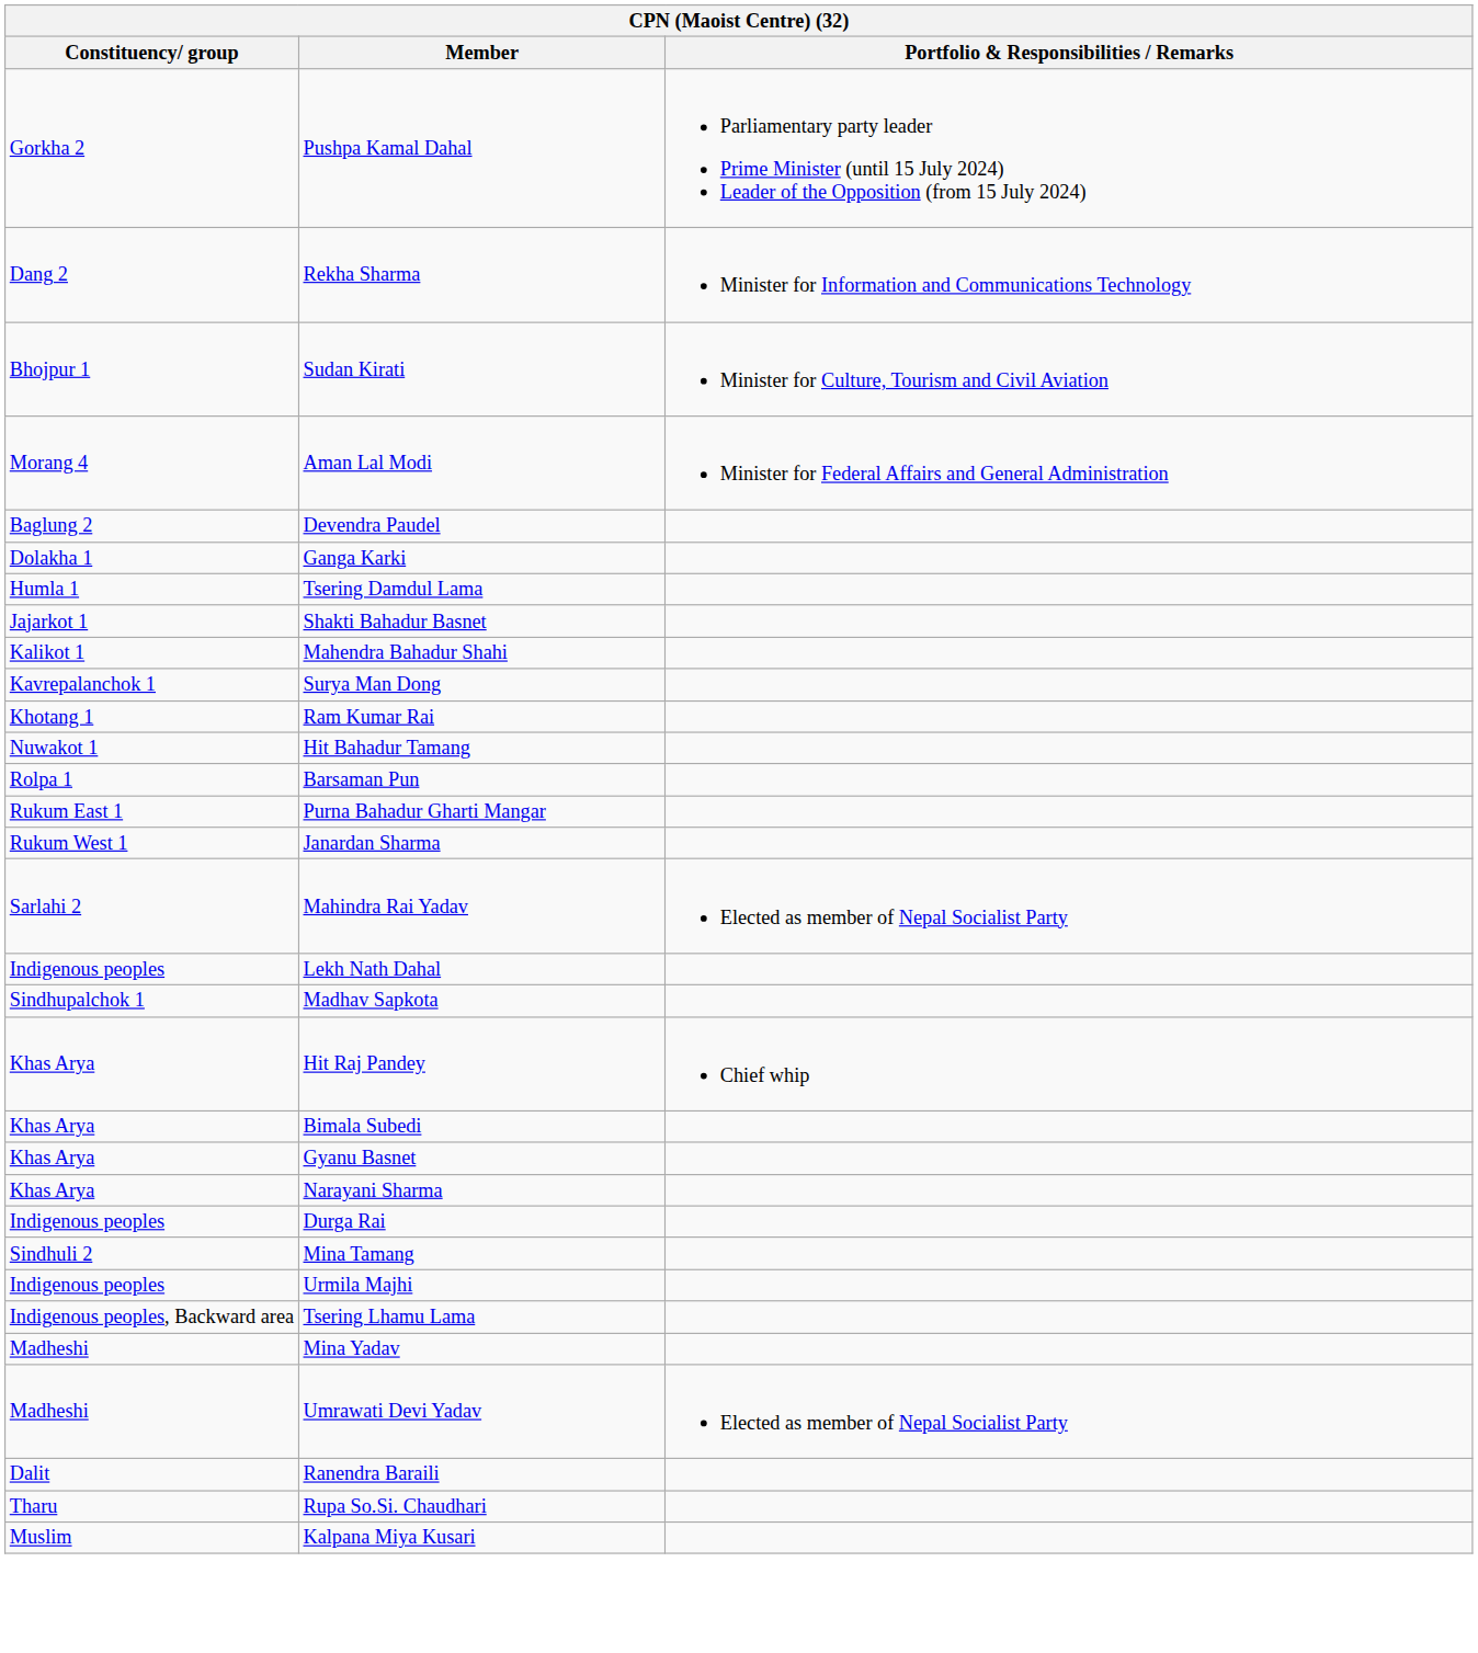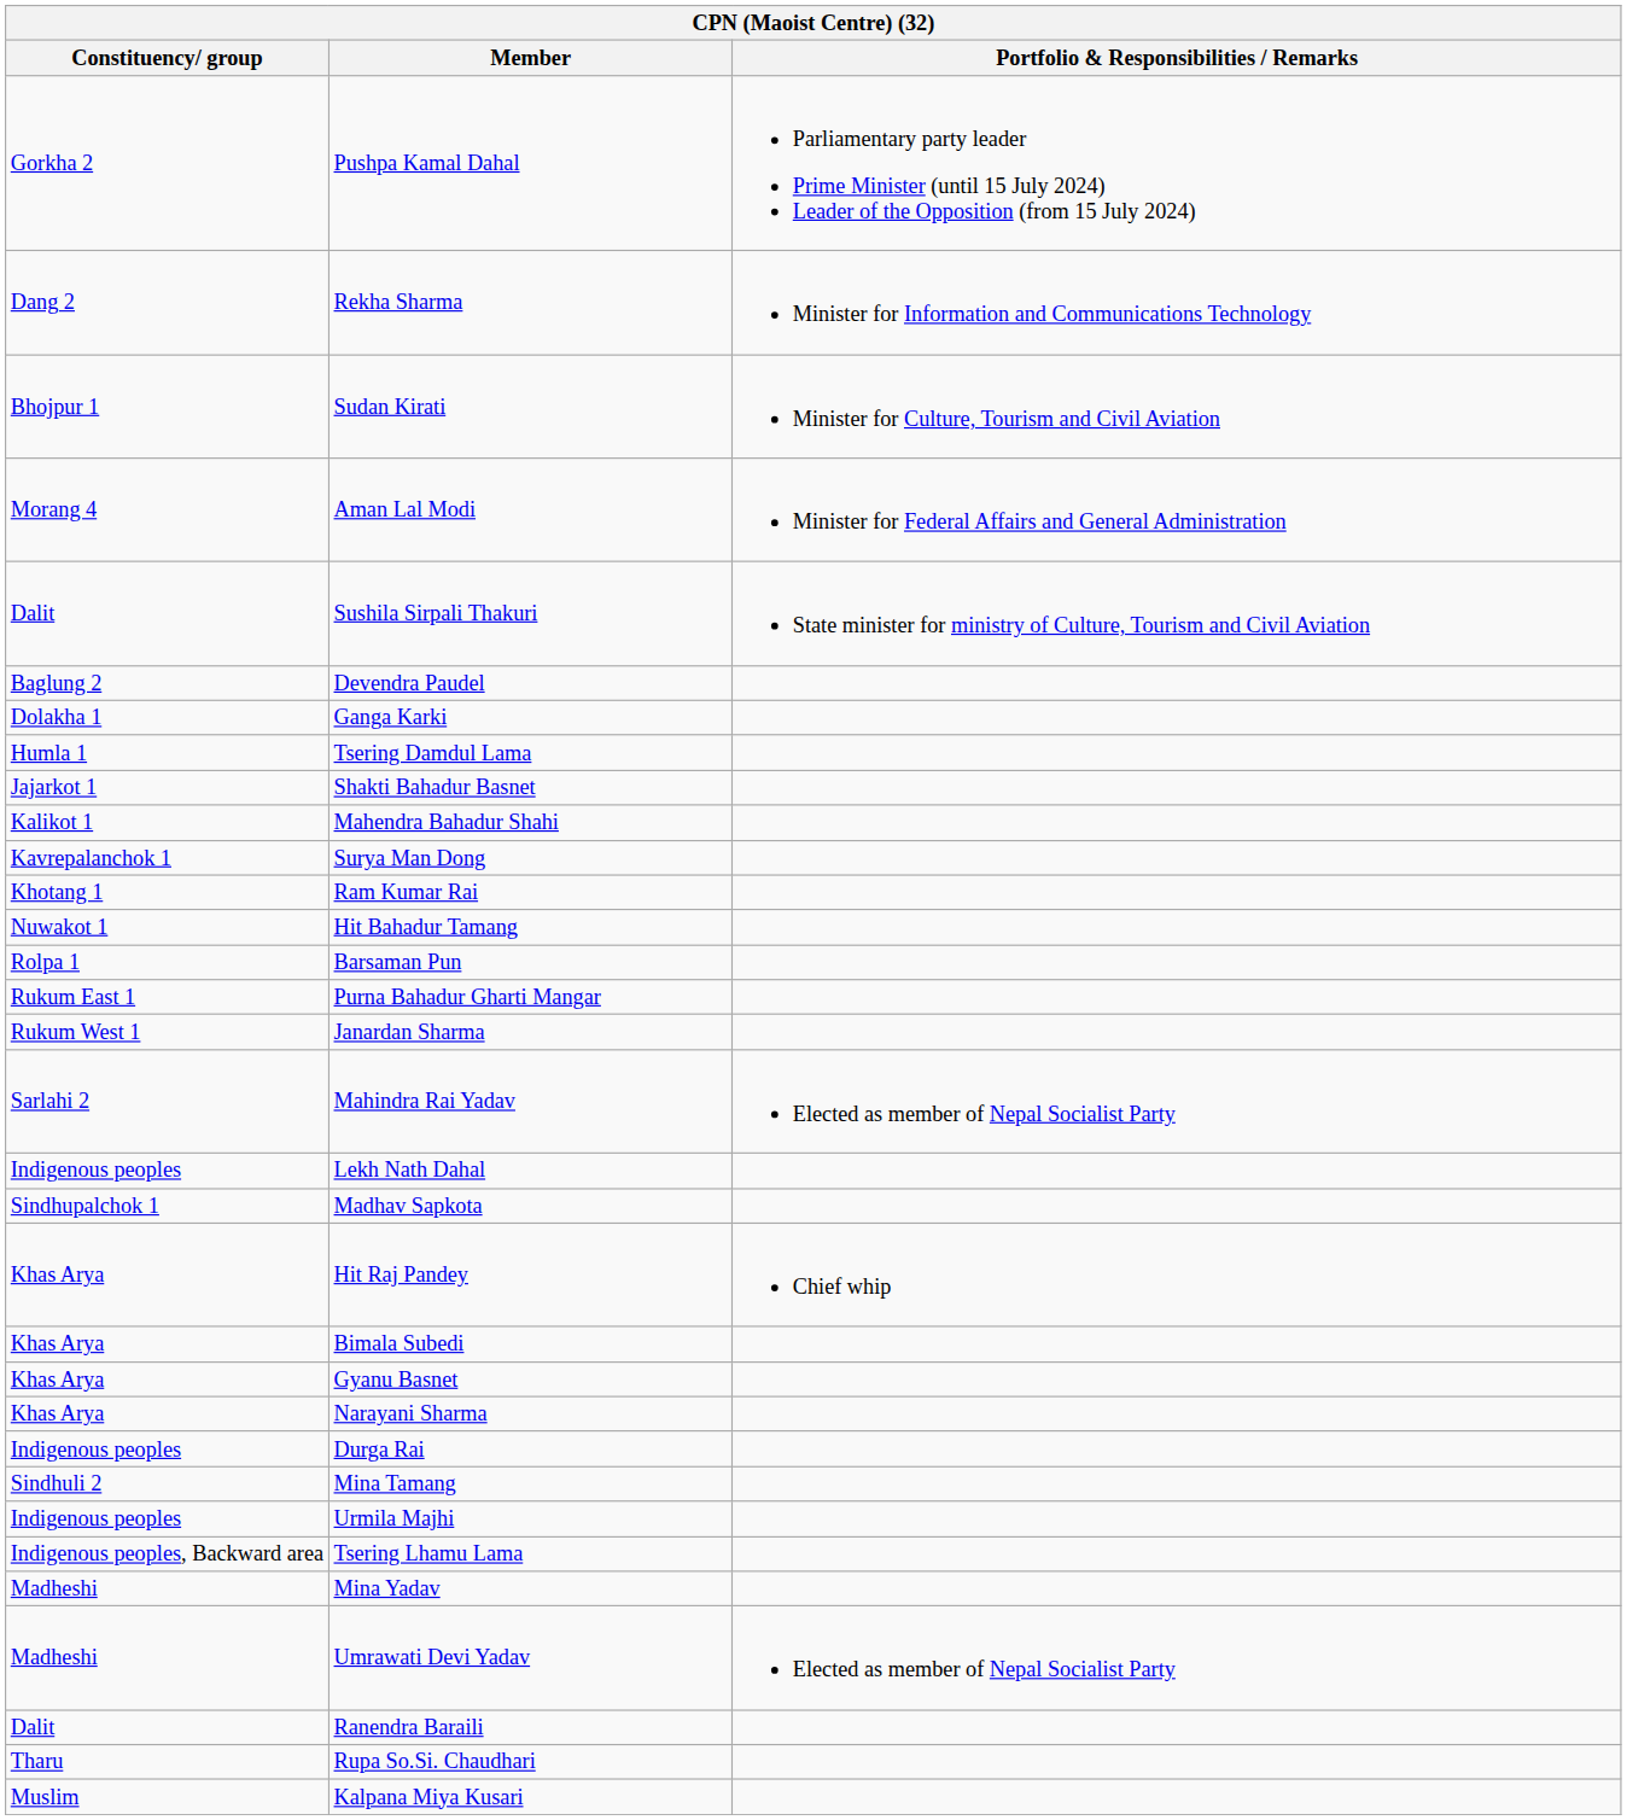+ row: Dalit | Sushila Sirpali Thakuri | State minister for ministry of Culture, Tourism and Civil Aviation
